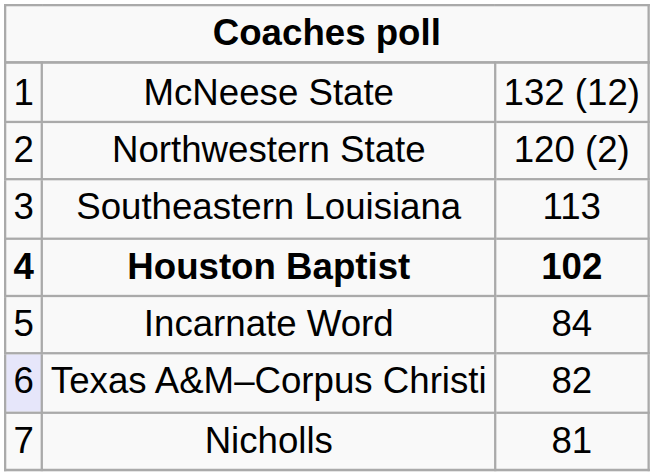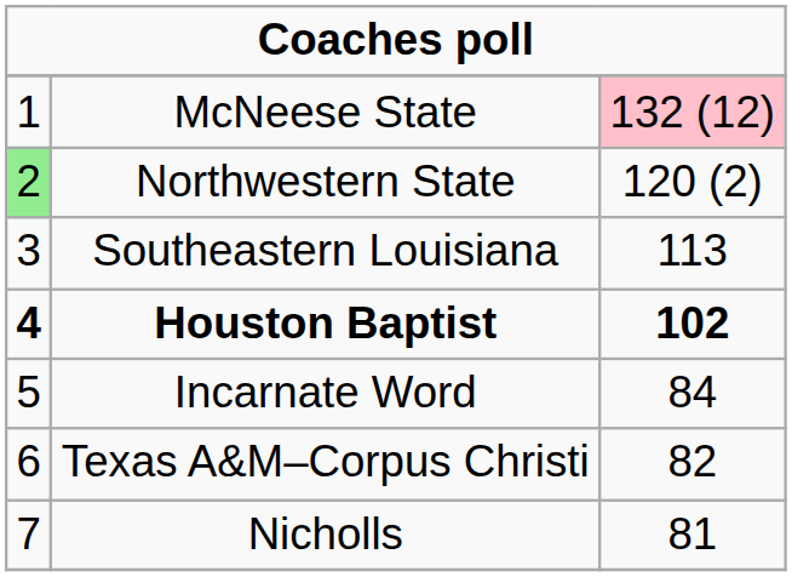McNeese State | column 3: no background -> pink background
Northwestern State | column 1: no background -> lightgreen background
Texas A&M–Corpus Christi | column 1: lavender background -> no background
